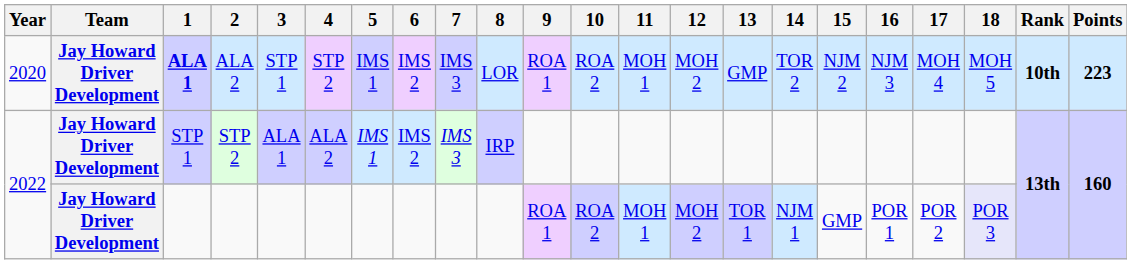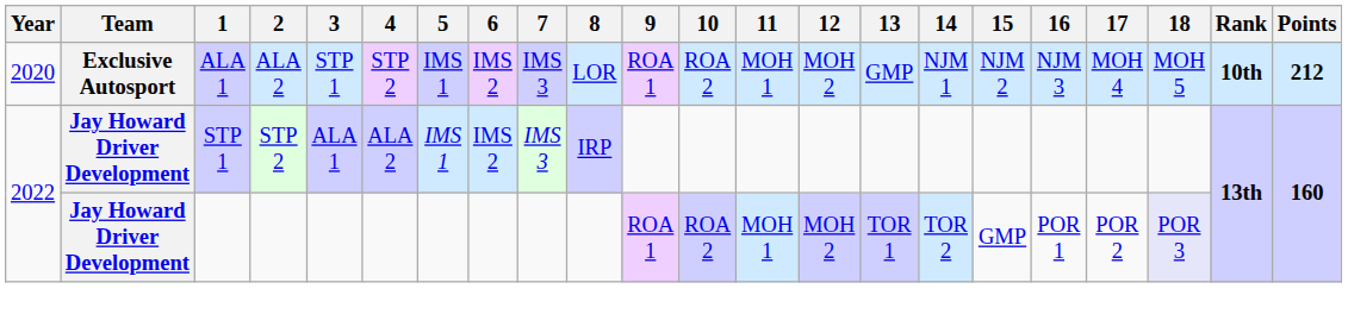row 2 | Team: Jay Howard Driver Development -> Exclusive Autosport
row 2 | 1: bold -> normal
row 2 | 14: TOR 2 -> NJM 1
row 2 | Points: 223 -> 212
row 4 | 14: NJM 1 -> TOR 2
